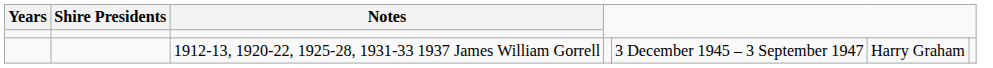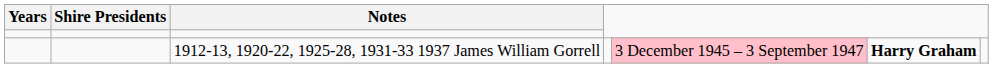row 3 | column 5: no background -> pink background
row 3 | column 6: normal -> bold
